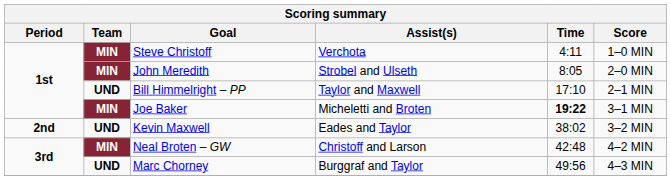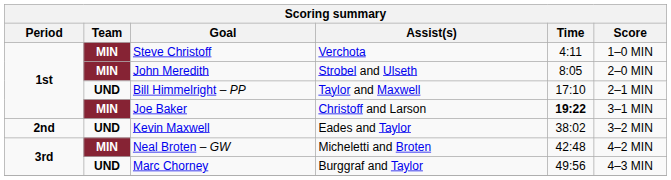Joe Baker | Assist(s): Micheletti and Broten -> Christoff and Larson
Neal Broten – GW | Assist(s): Christoff and Larson -> Micheletti and Broten
